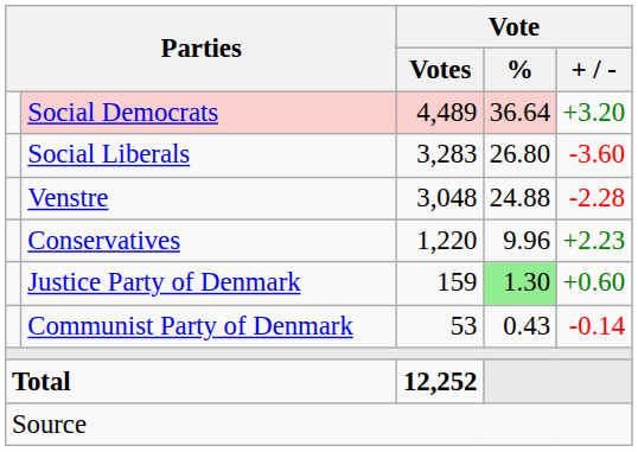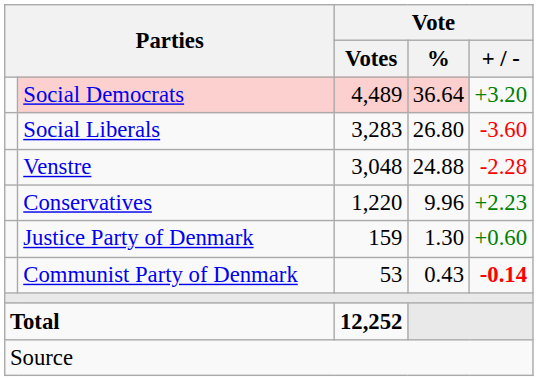Justice Party of Denmark | Vote / %: lightgreen background -> no background
Communist Party of Denmark | Vote / + / -: normal -> bold
